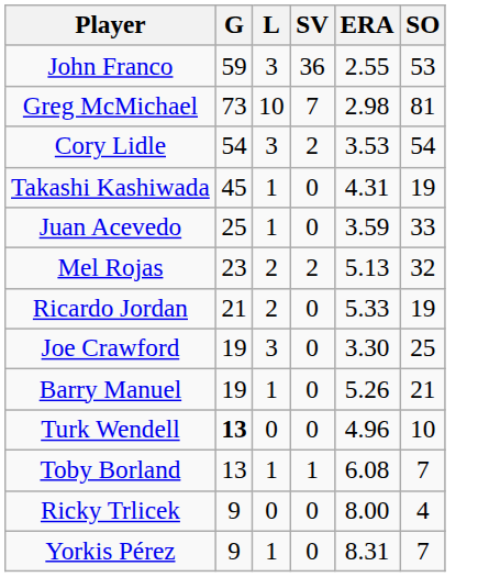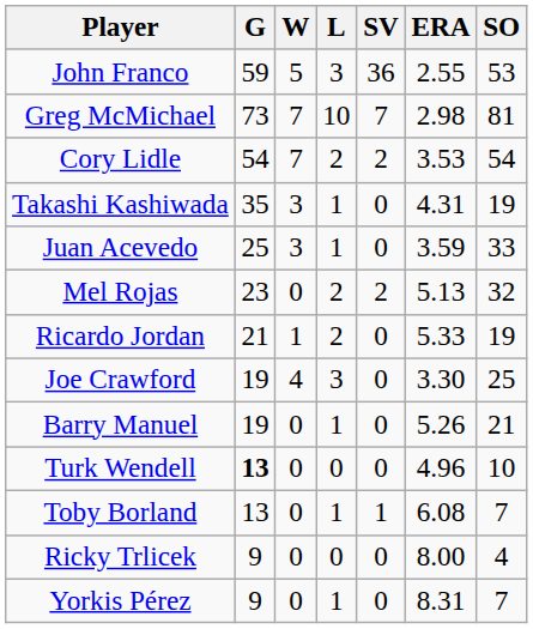+ column: W | 5 | 7 | 7 | 3 | 3 | 0 | 1 | 4 | 0 | 0 | 0 | 0 | 0
Cory Lidle | L: 3 -> 2
Takashi Kashiwada | G: 45 -> 35
